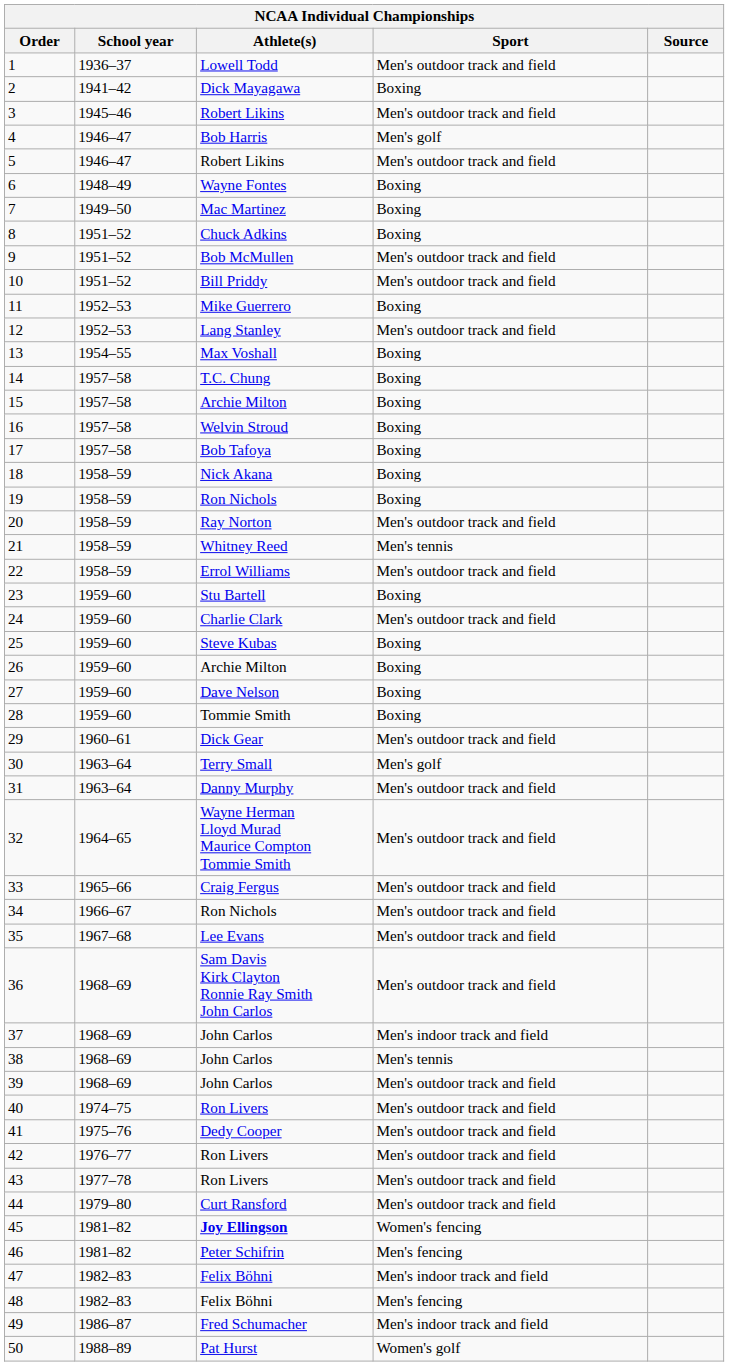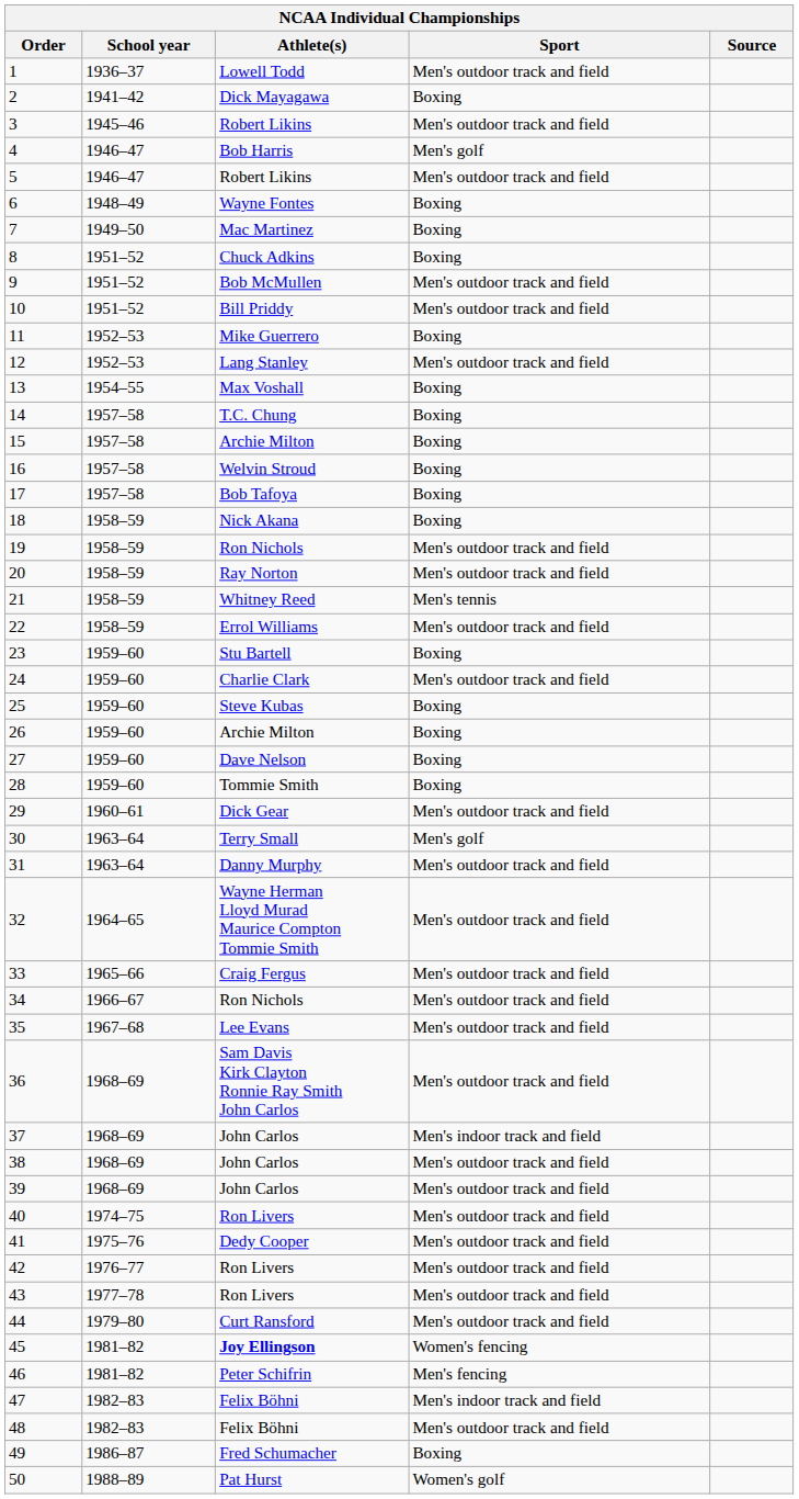19 | Sport: Boxing -> Men's outdoor track and field
38 | Sport: Men's tennis -> Men's outdoor track and field
48 | Sport: Men's fencing -> Men's outdoor track and field
49 | Sport: Men's indoor track and field -> Boxing
